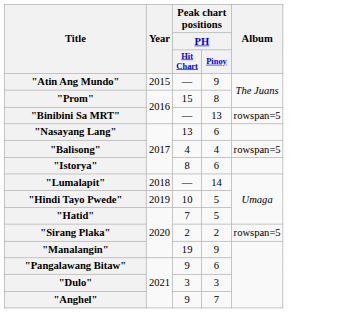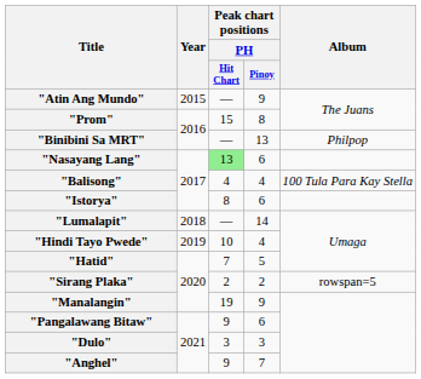"Binibini Sa MRT" | Album: rowspan=5 -> Philpop
"Nasayang Lang" | Peak chart positions / PH / Hit Chart: no background -> lightgreen background
"Balisong" | Album: rowspan=5 -> 100 Tula Para Kay Stella
"Hindi Tayo Pwede" | Peak chart positions / PH / Pinoy: 5 -> 4
